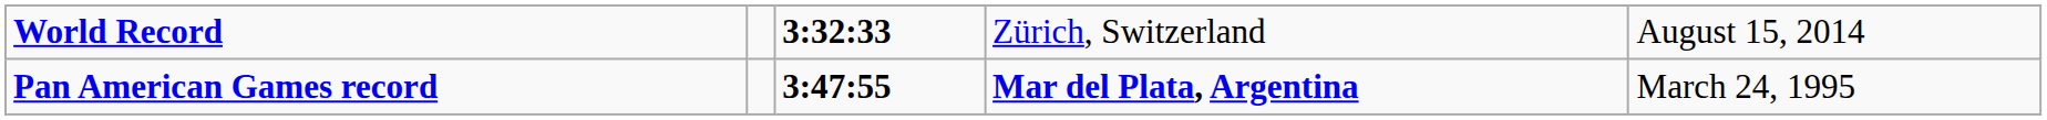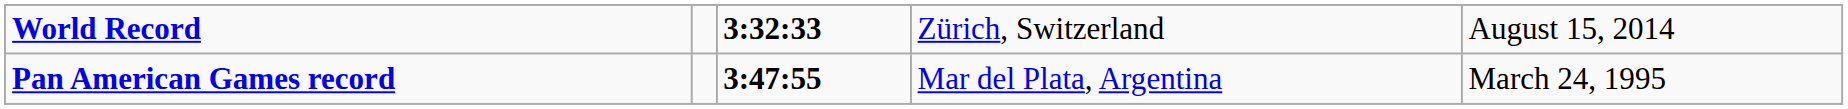Pan American Games record | column 4: bold -> normal
